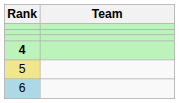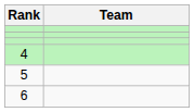row 5 | Rank: bold -> normal
row 6 | Rank: khaki background -> no background
row 7 | Rank: lightblue background -> no background
